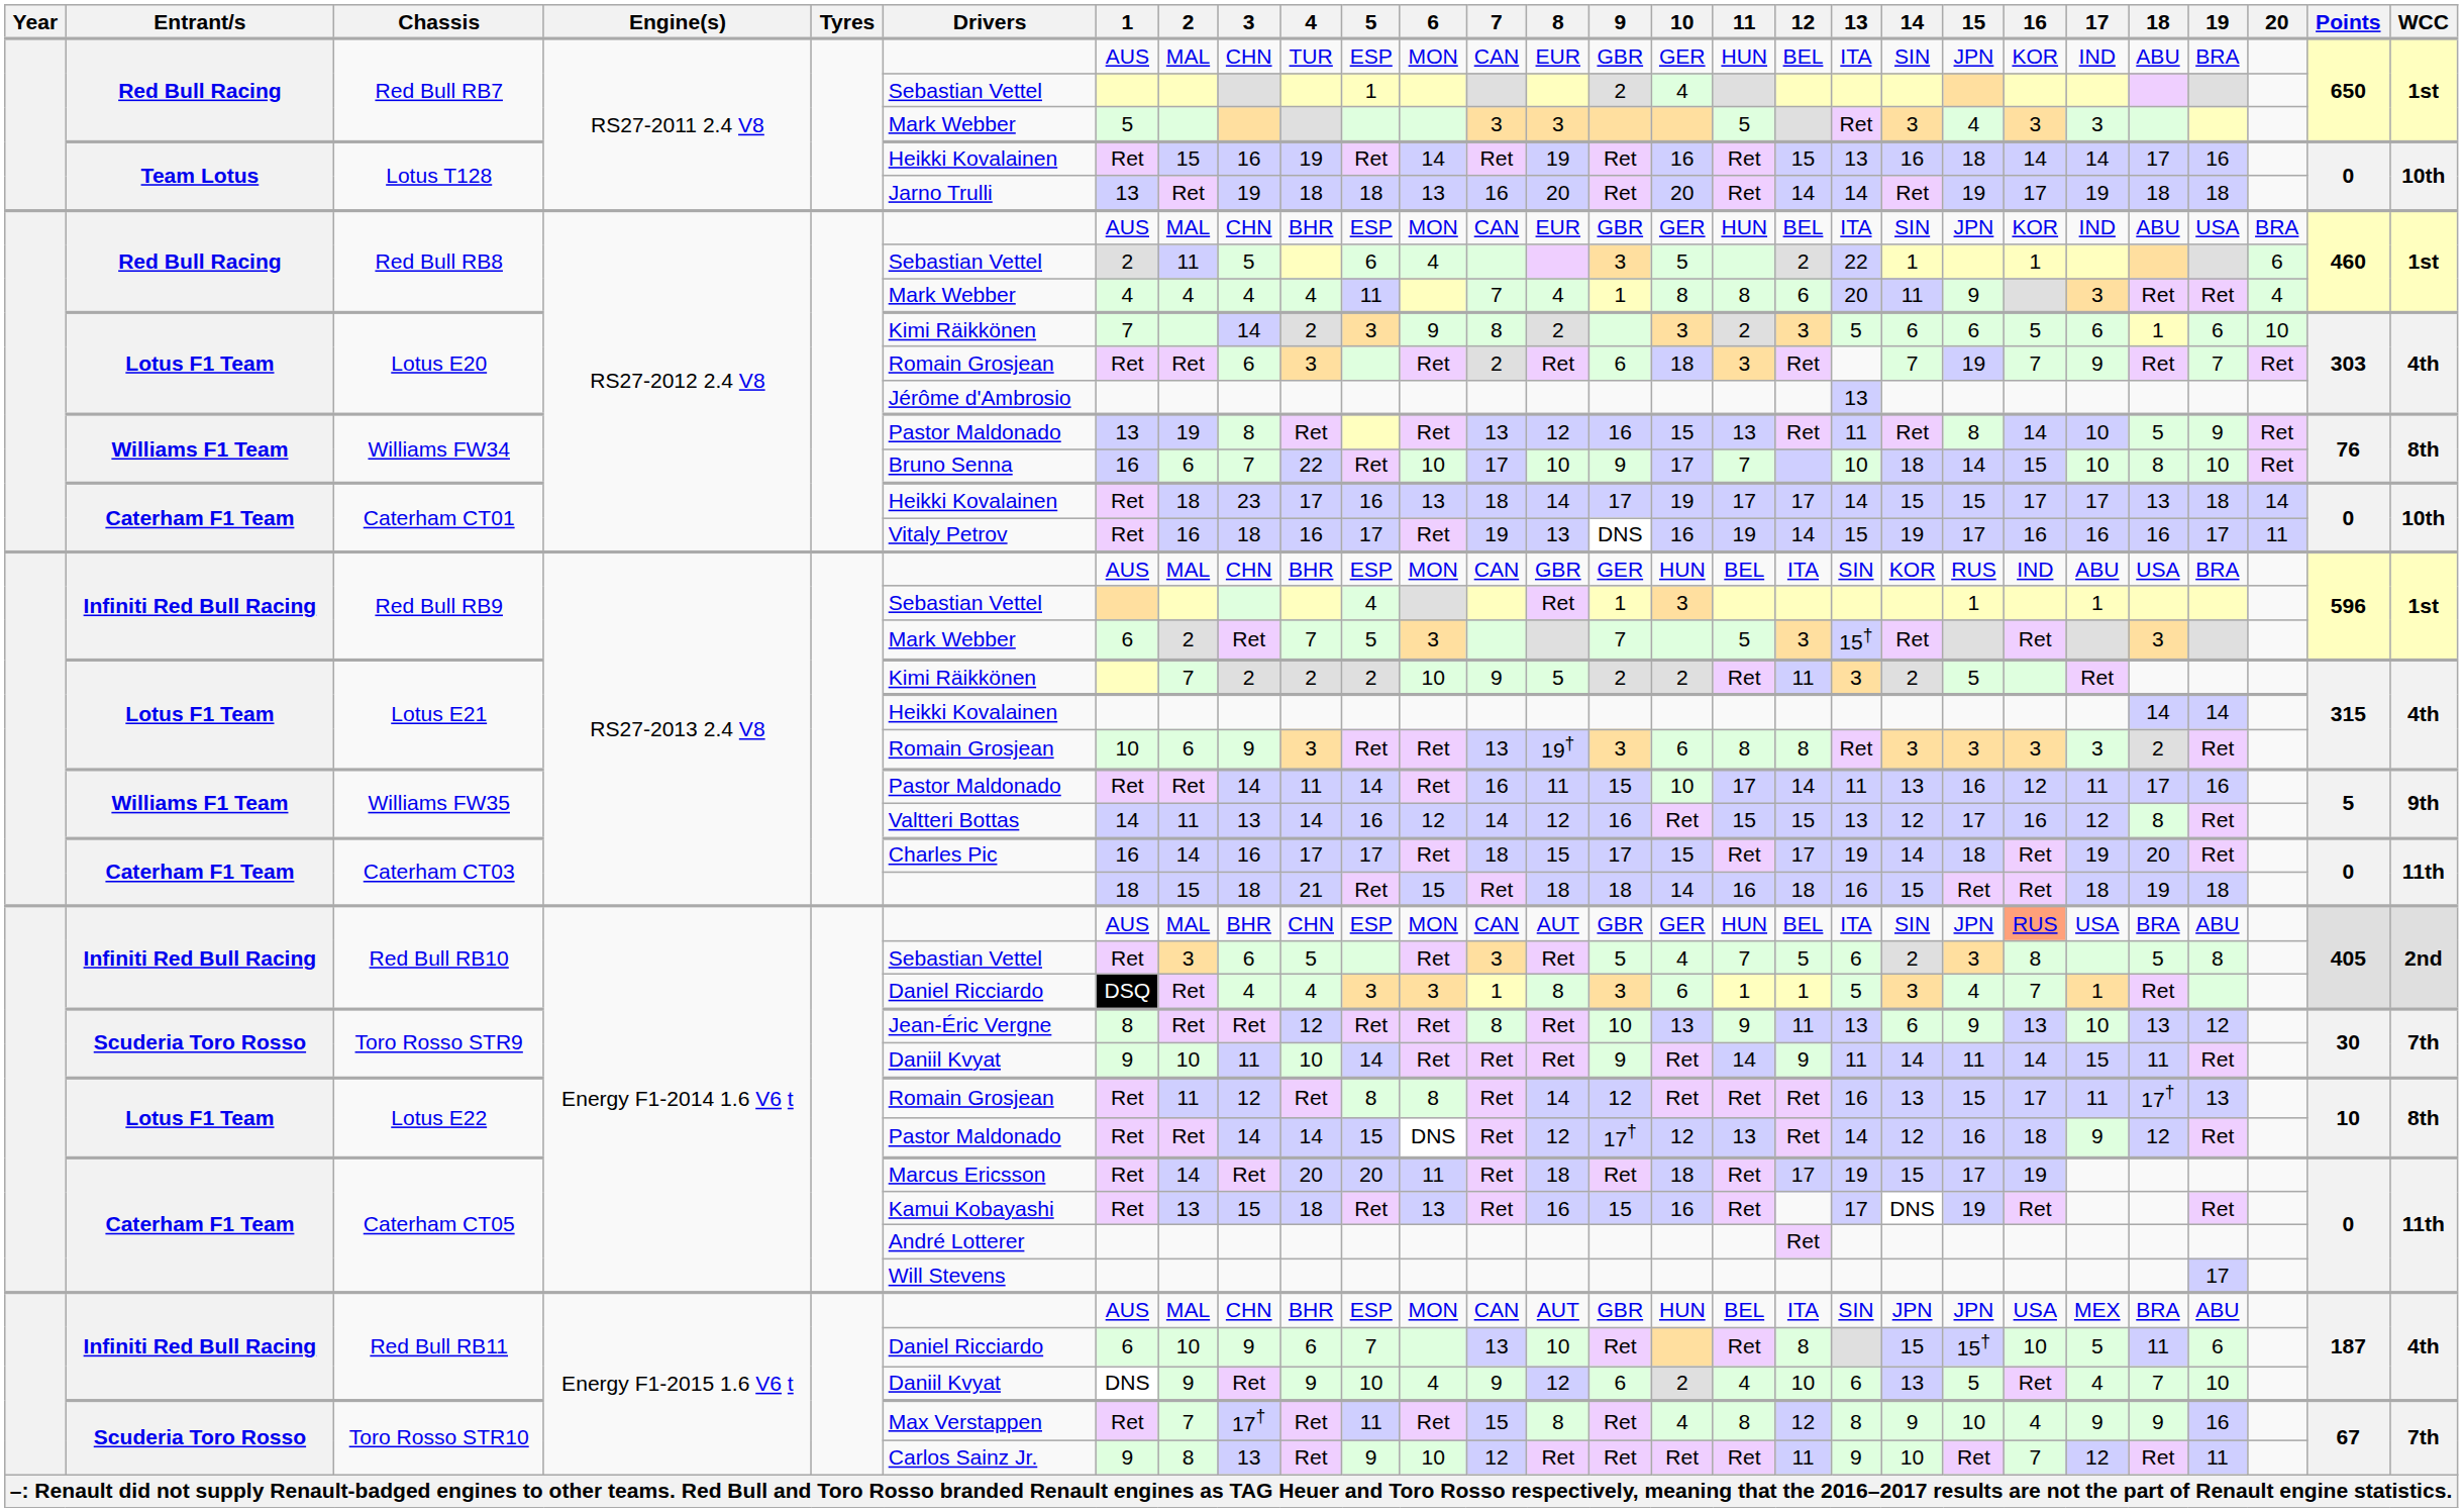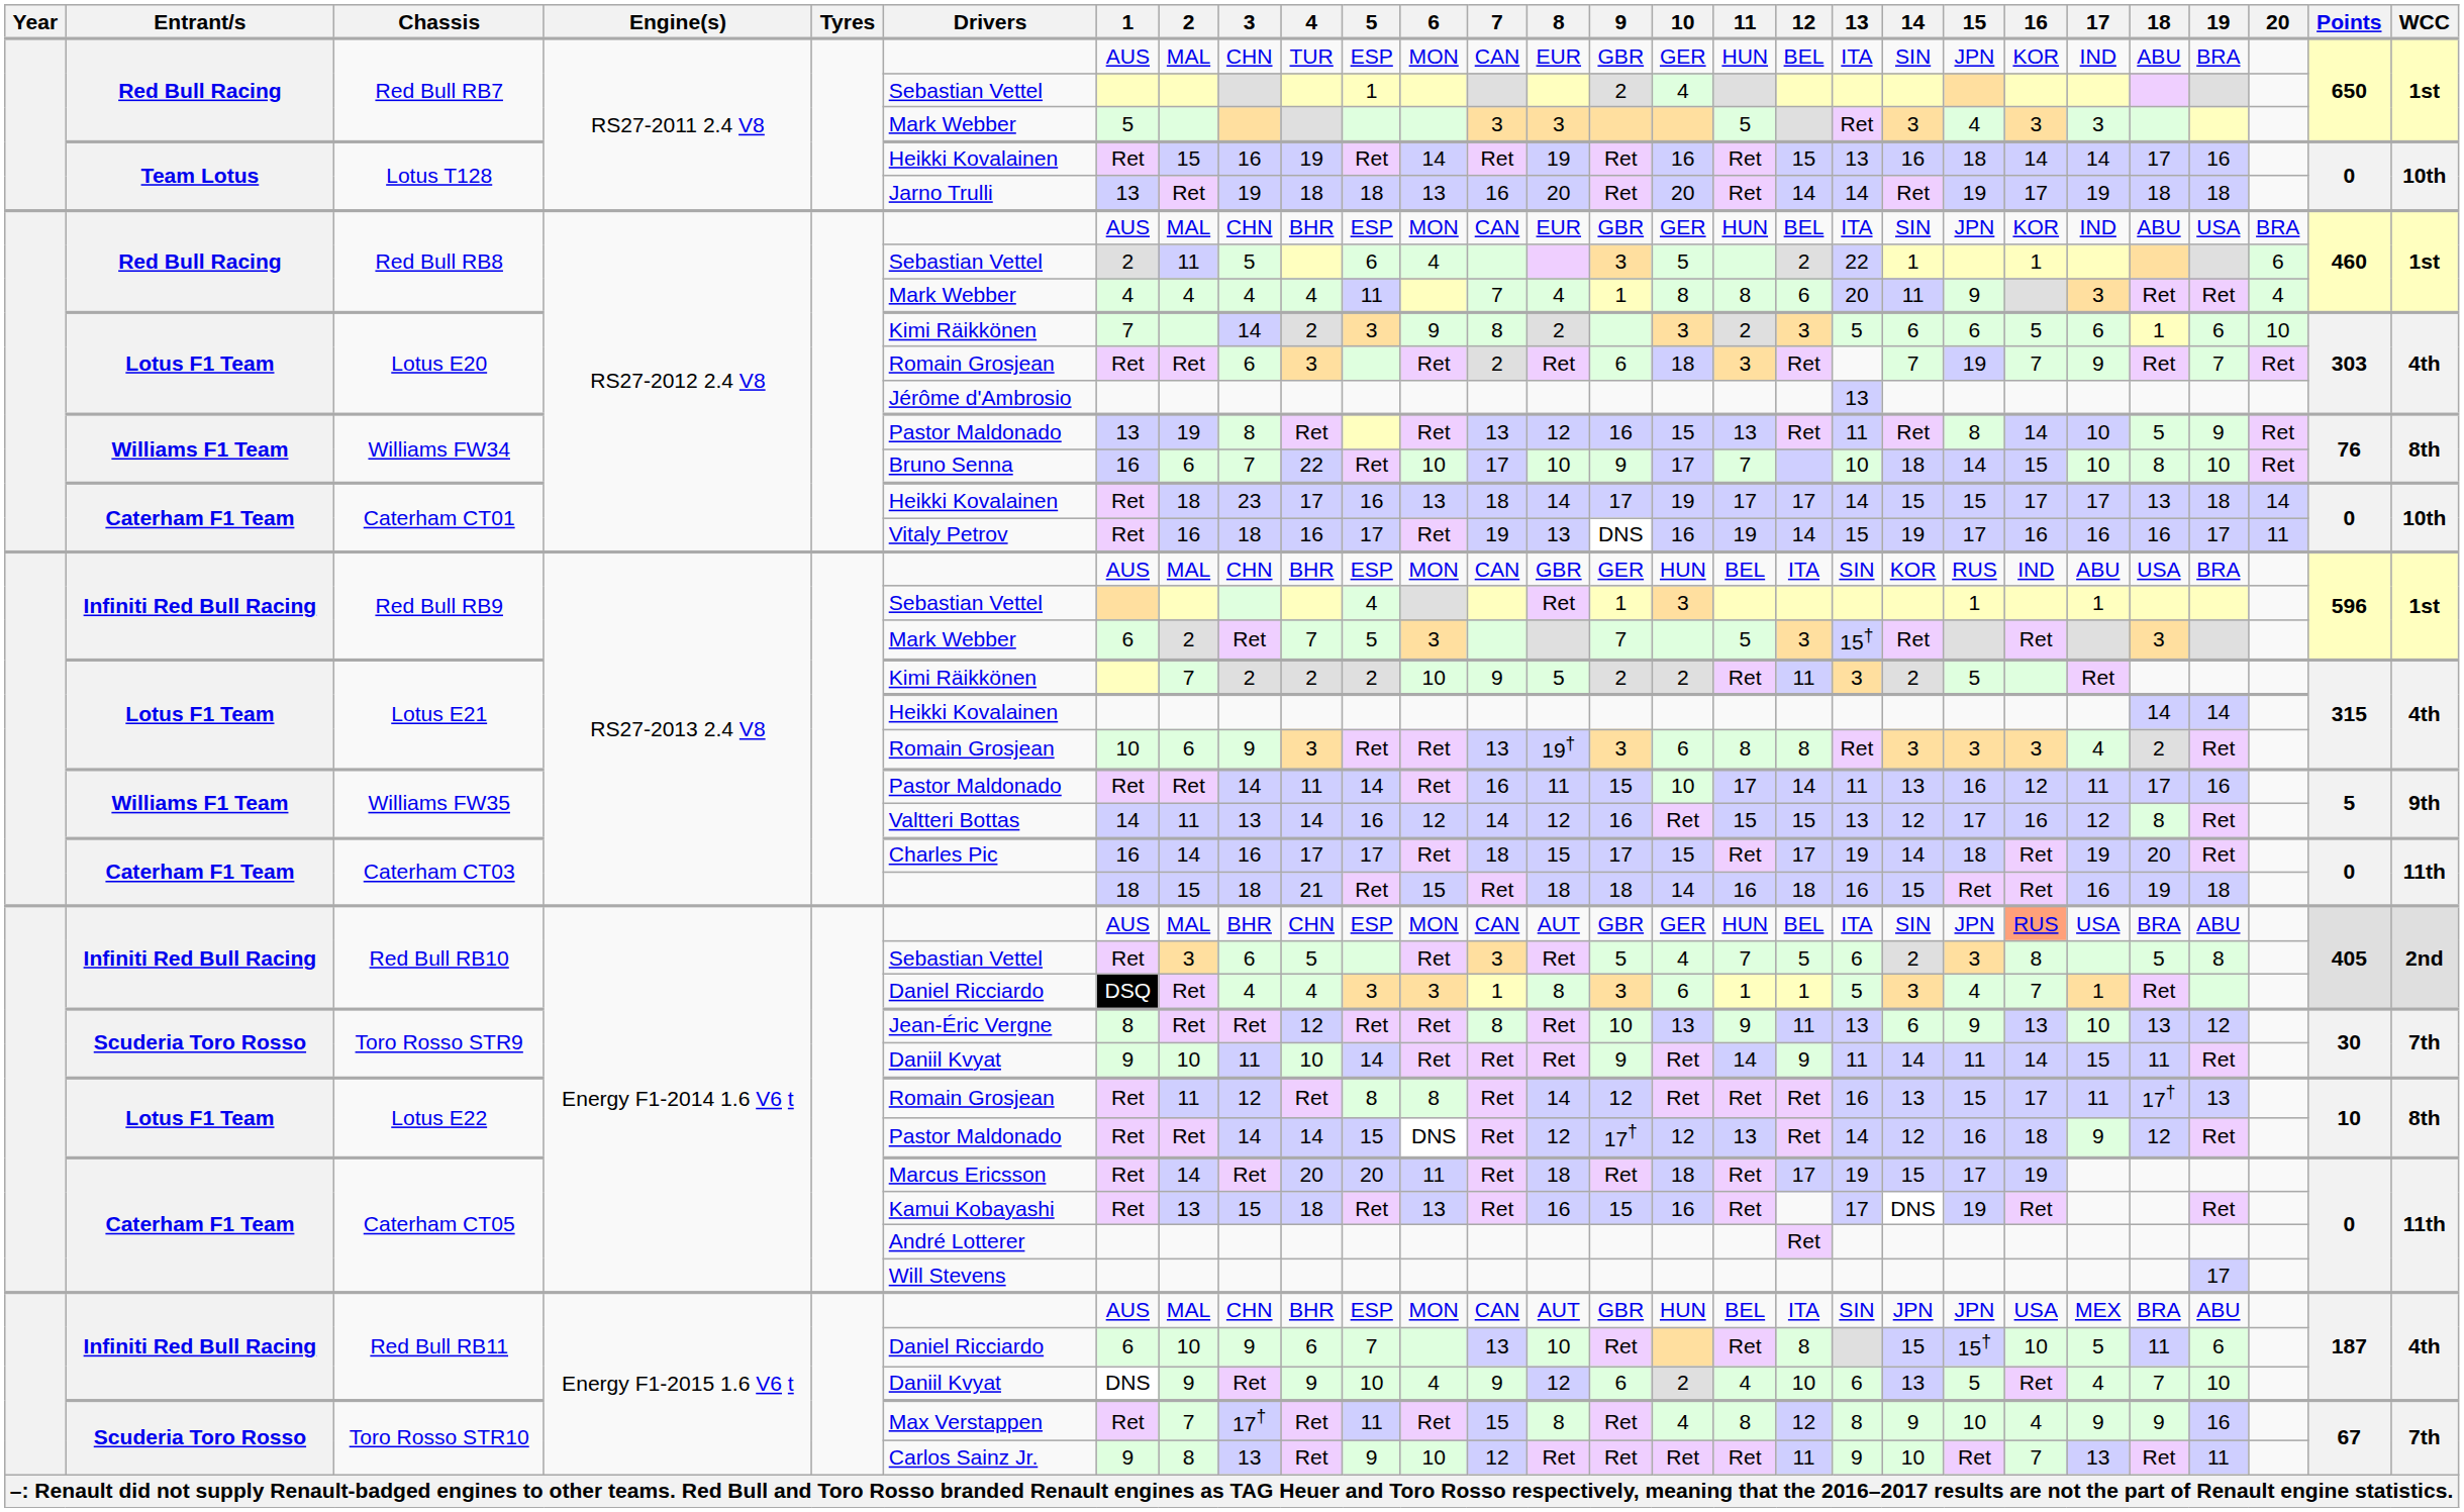row 22 | 17: 3 -> 4
row 26 | 17: 18 -> 16
row 42 | 17: 12 -> 13
